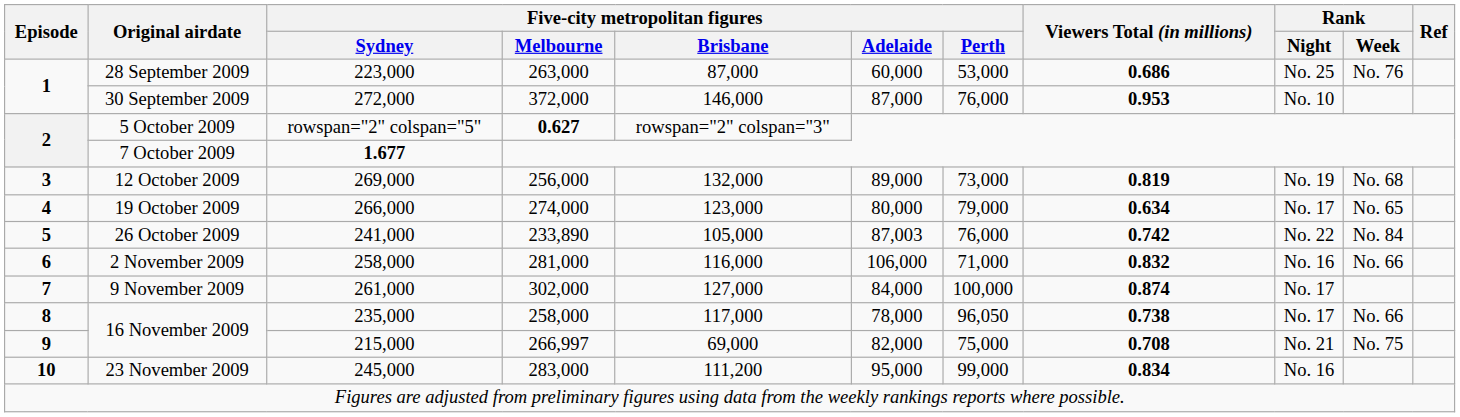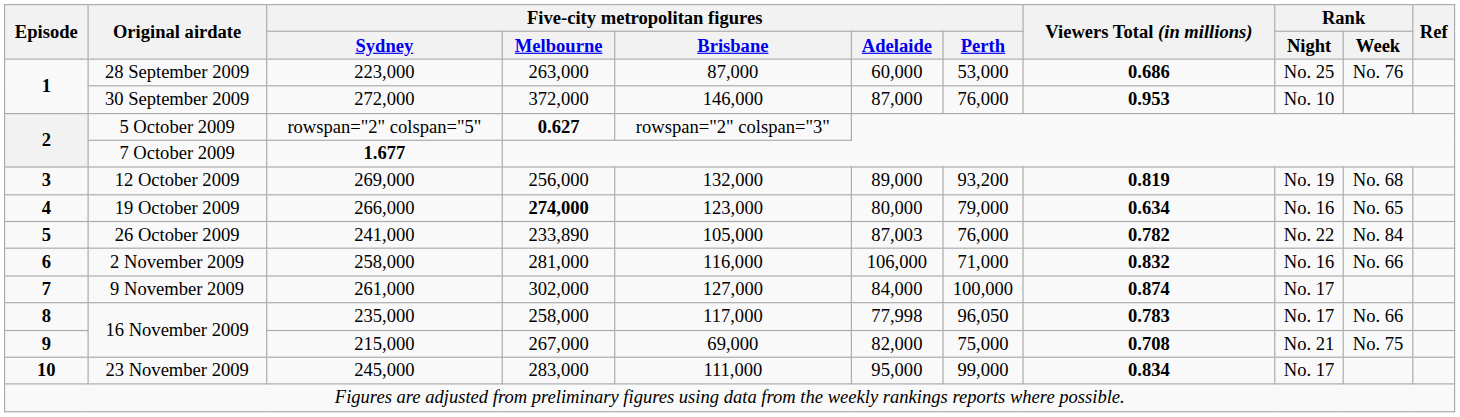12 October 2009 | Five-city metropolitan figures / Perth: 73,000 -> 93,200
19 October 2009 | Five-city metropolitan figures / Melbourne: normal -> bold
19 October 2009 | Rank / Night: No. 17 -> No. 16
26 October 2009 | Viewers Total (in millions): 0.742 -> 0.782
16 November 2009 / 235,000 | Five-city metropolitan figures / Adelaide: 78,000 -> 77,998
16 November 2009 / 235,000 | Viewers Total (in millions): 0.738 -> 0.783
16 November 2009 / 215,000 | Five-city metropolitan figures / Melbourne: 266,997 -> 267,000
23 November 2009 | Five-city metropolitan figures / Brisbane: 111,200 -> 111,000
23 November 2009 | Rank / Night: No. 16 -> No. 17
